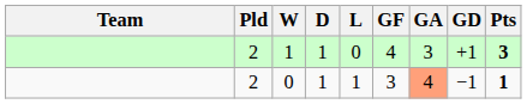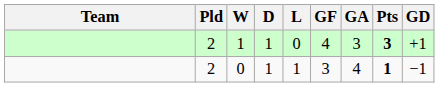columns swapped: GD <-> Pts
row 3 | GA: lightsalmon background -> no background
